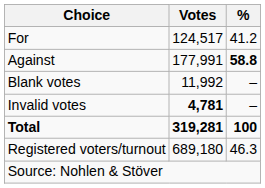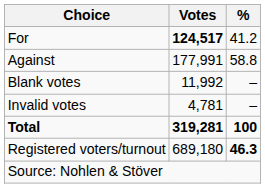For | Votes: normal -> bold
Against | %: bold -> normal
Invalid votes | Votes: bold -> normal
Registered voters/turnout | %: normal -> bold
